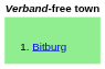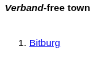row 2 | column 1: lightgreen background -> no background
